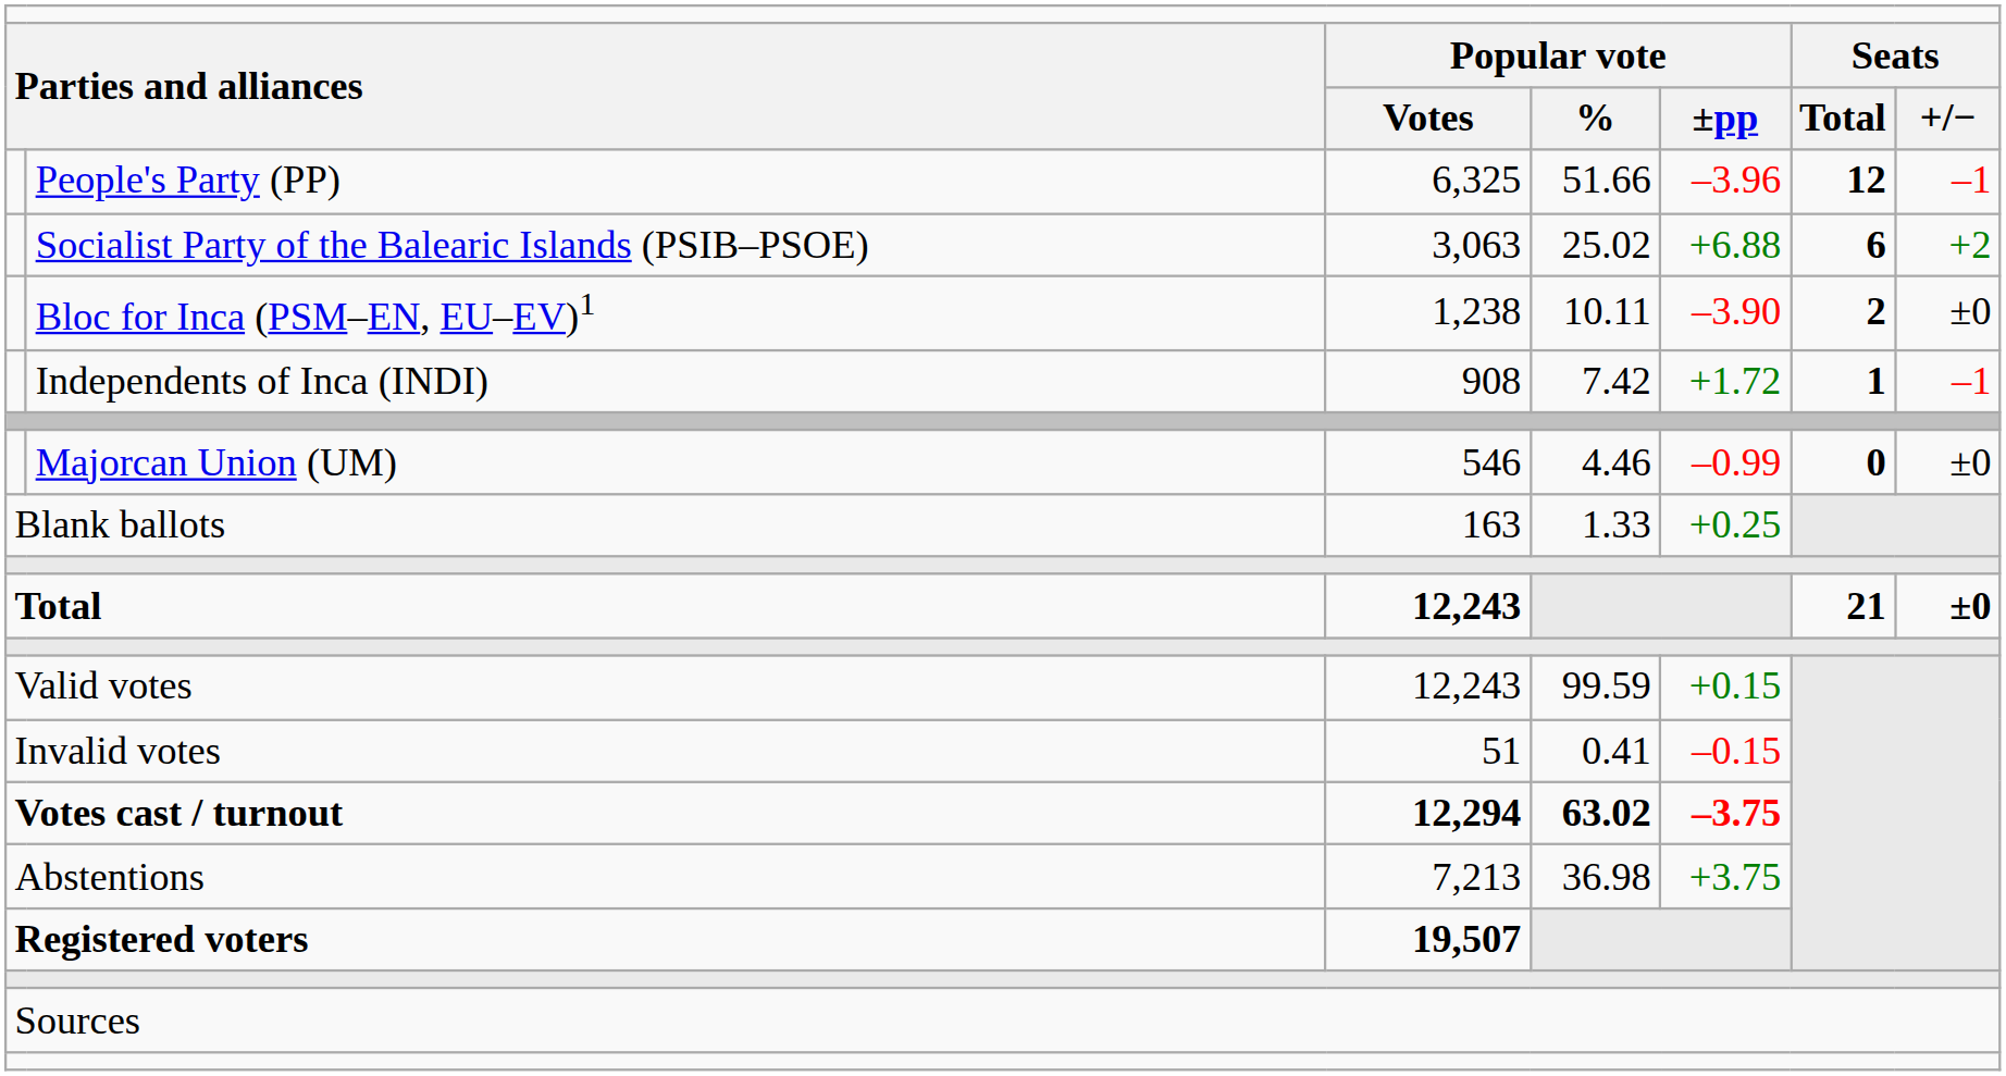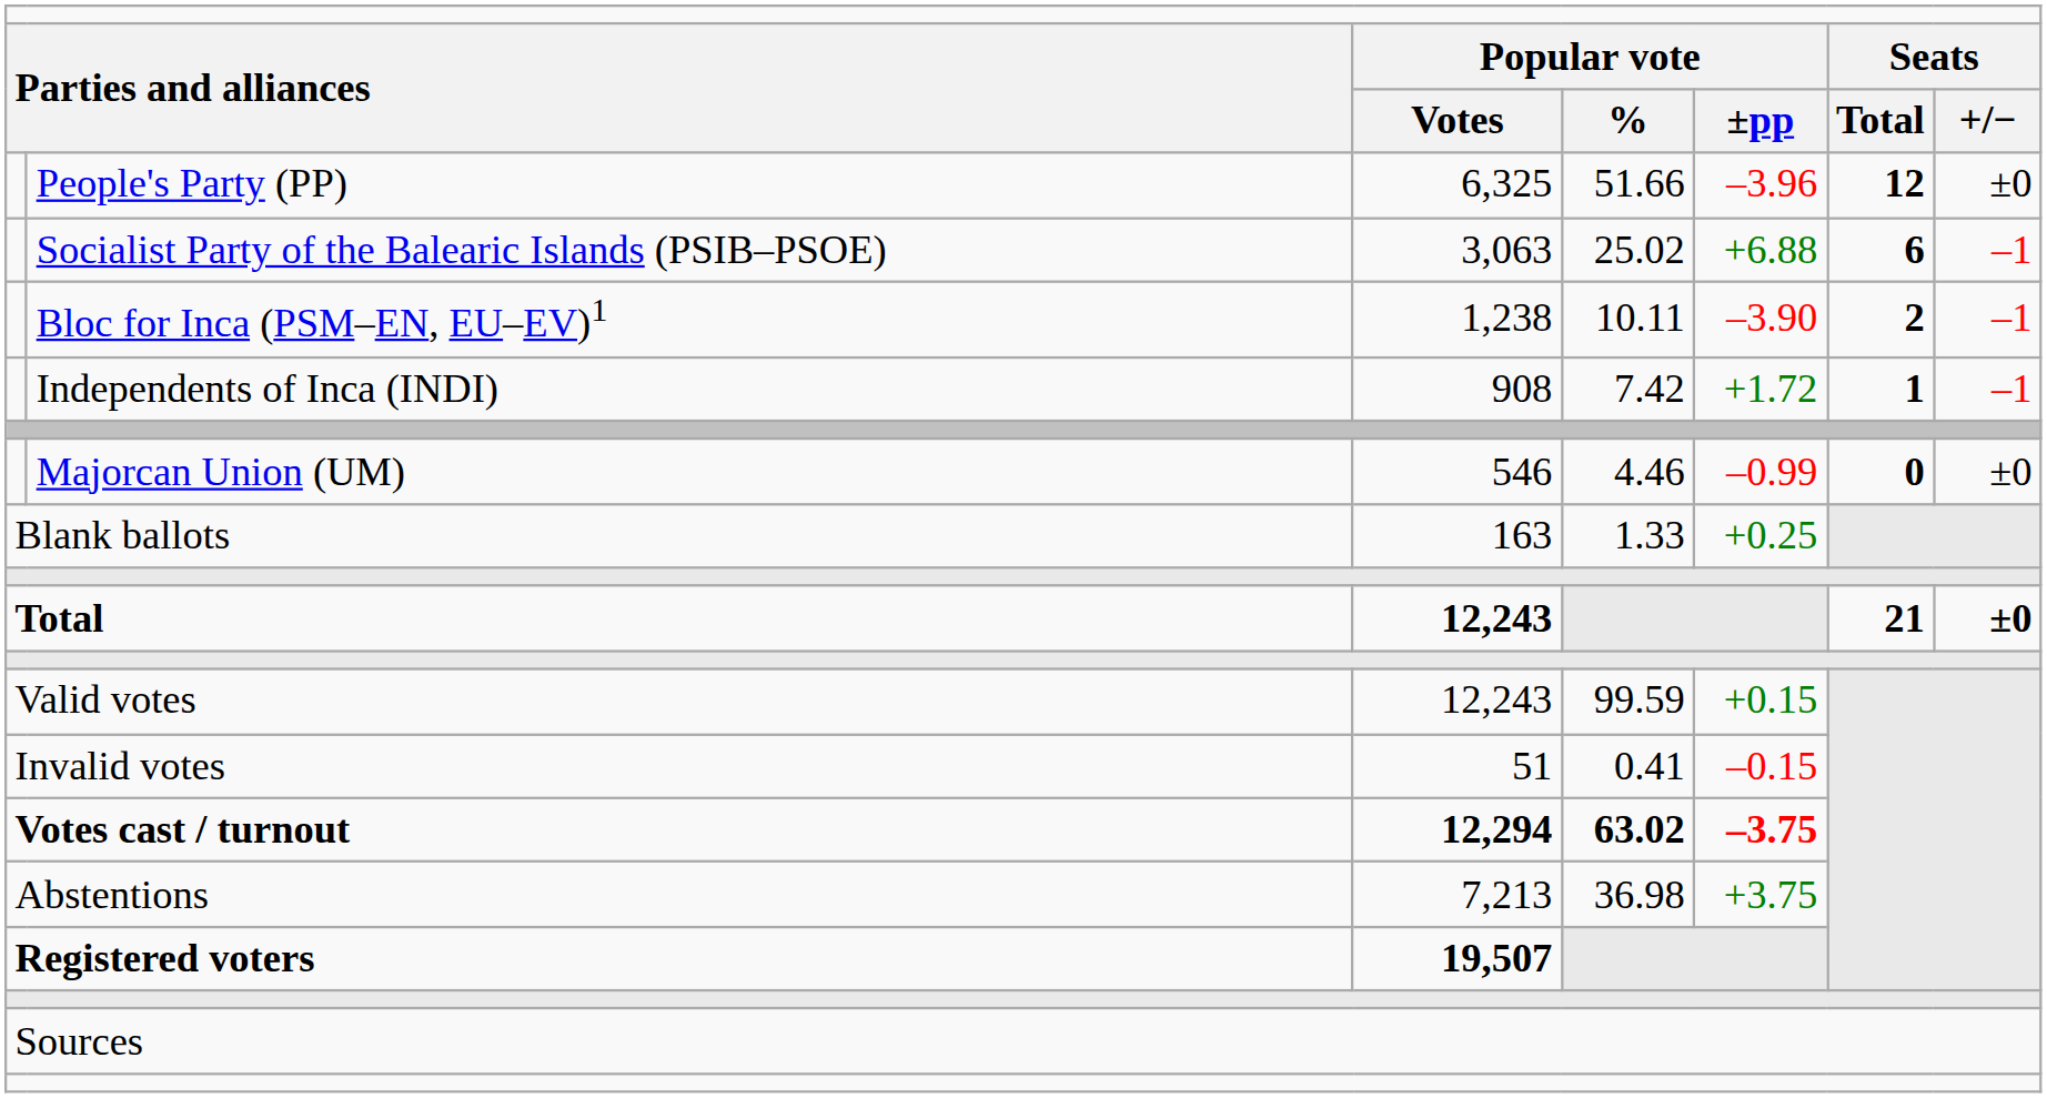People's Party (PP) | column 7: –1 -> ±0
Socialist Party of the Balearic Islands (PSIB–PSOE) | column 7: +2 -> –1
Bloc for Inca (PSM–EN, EU–EV)1 | column 7: ±0 -> –1
